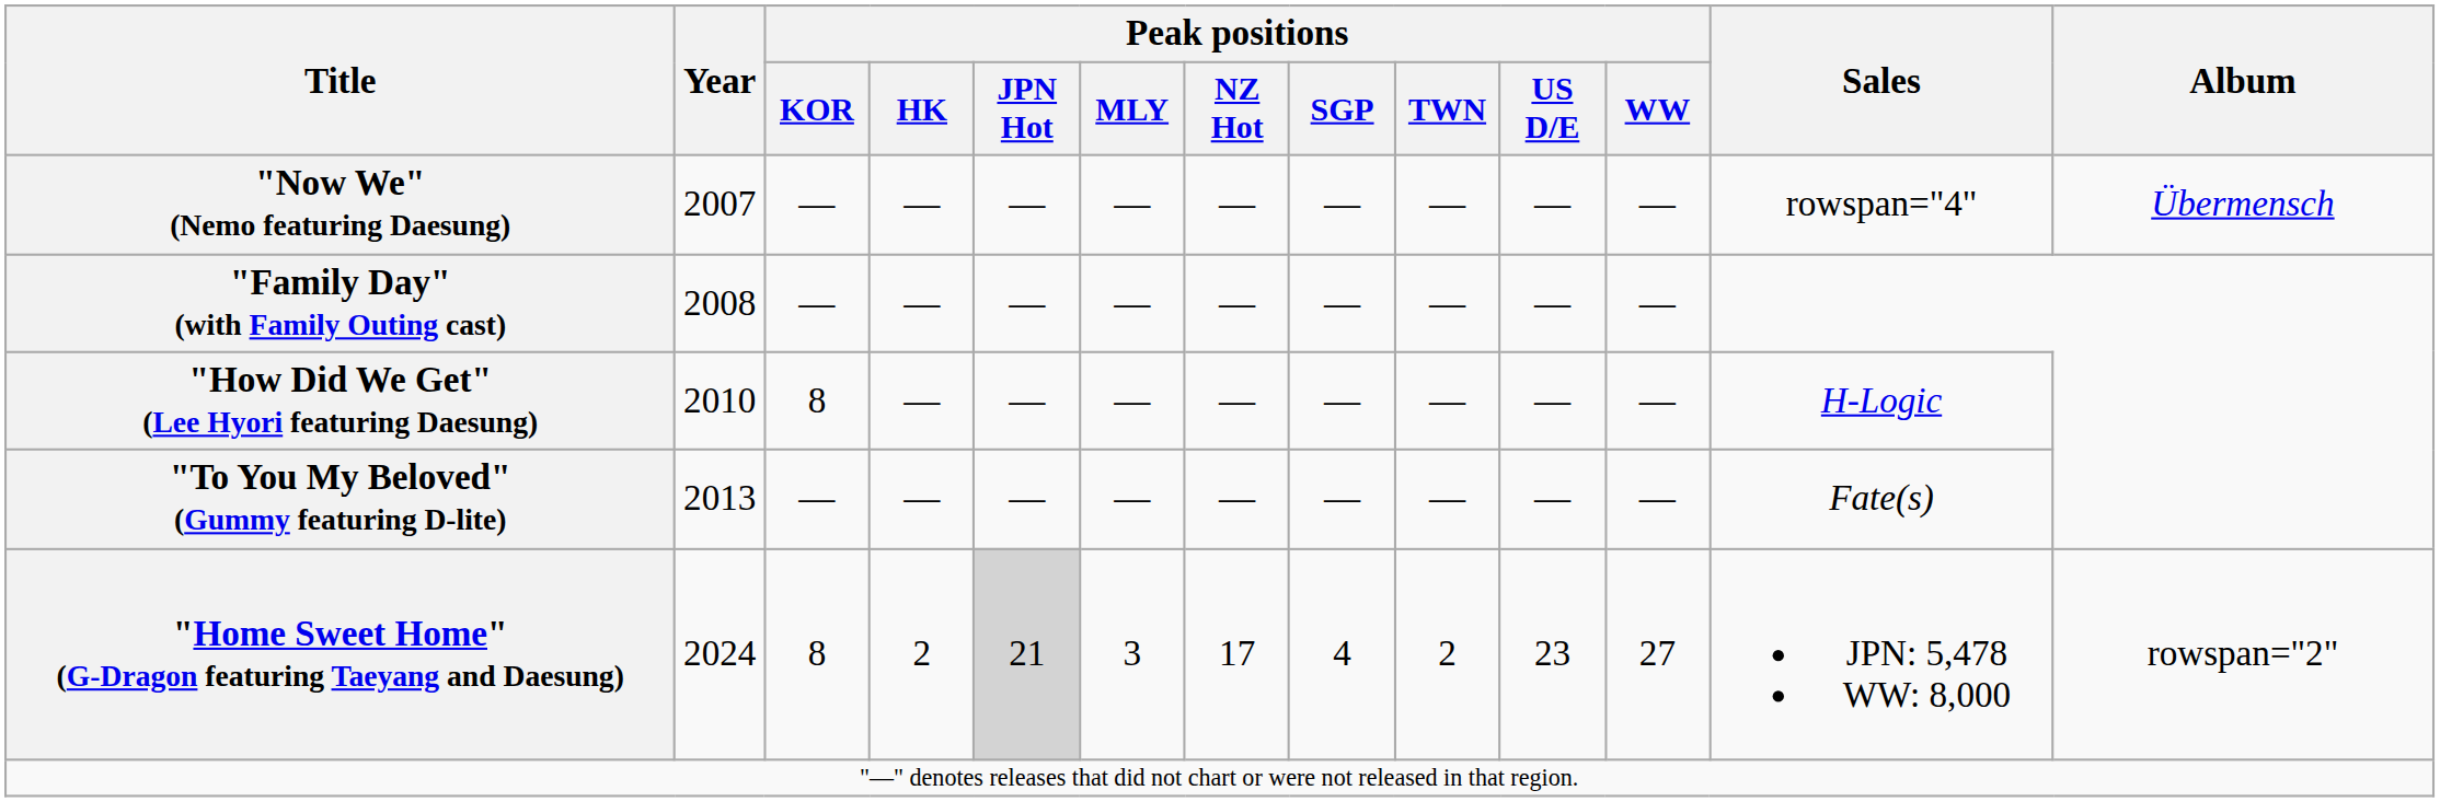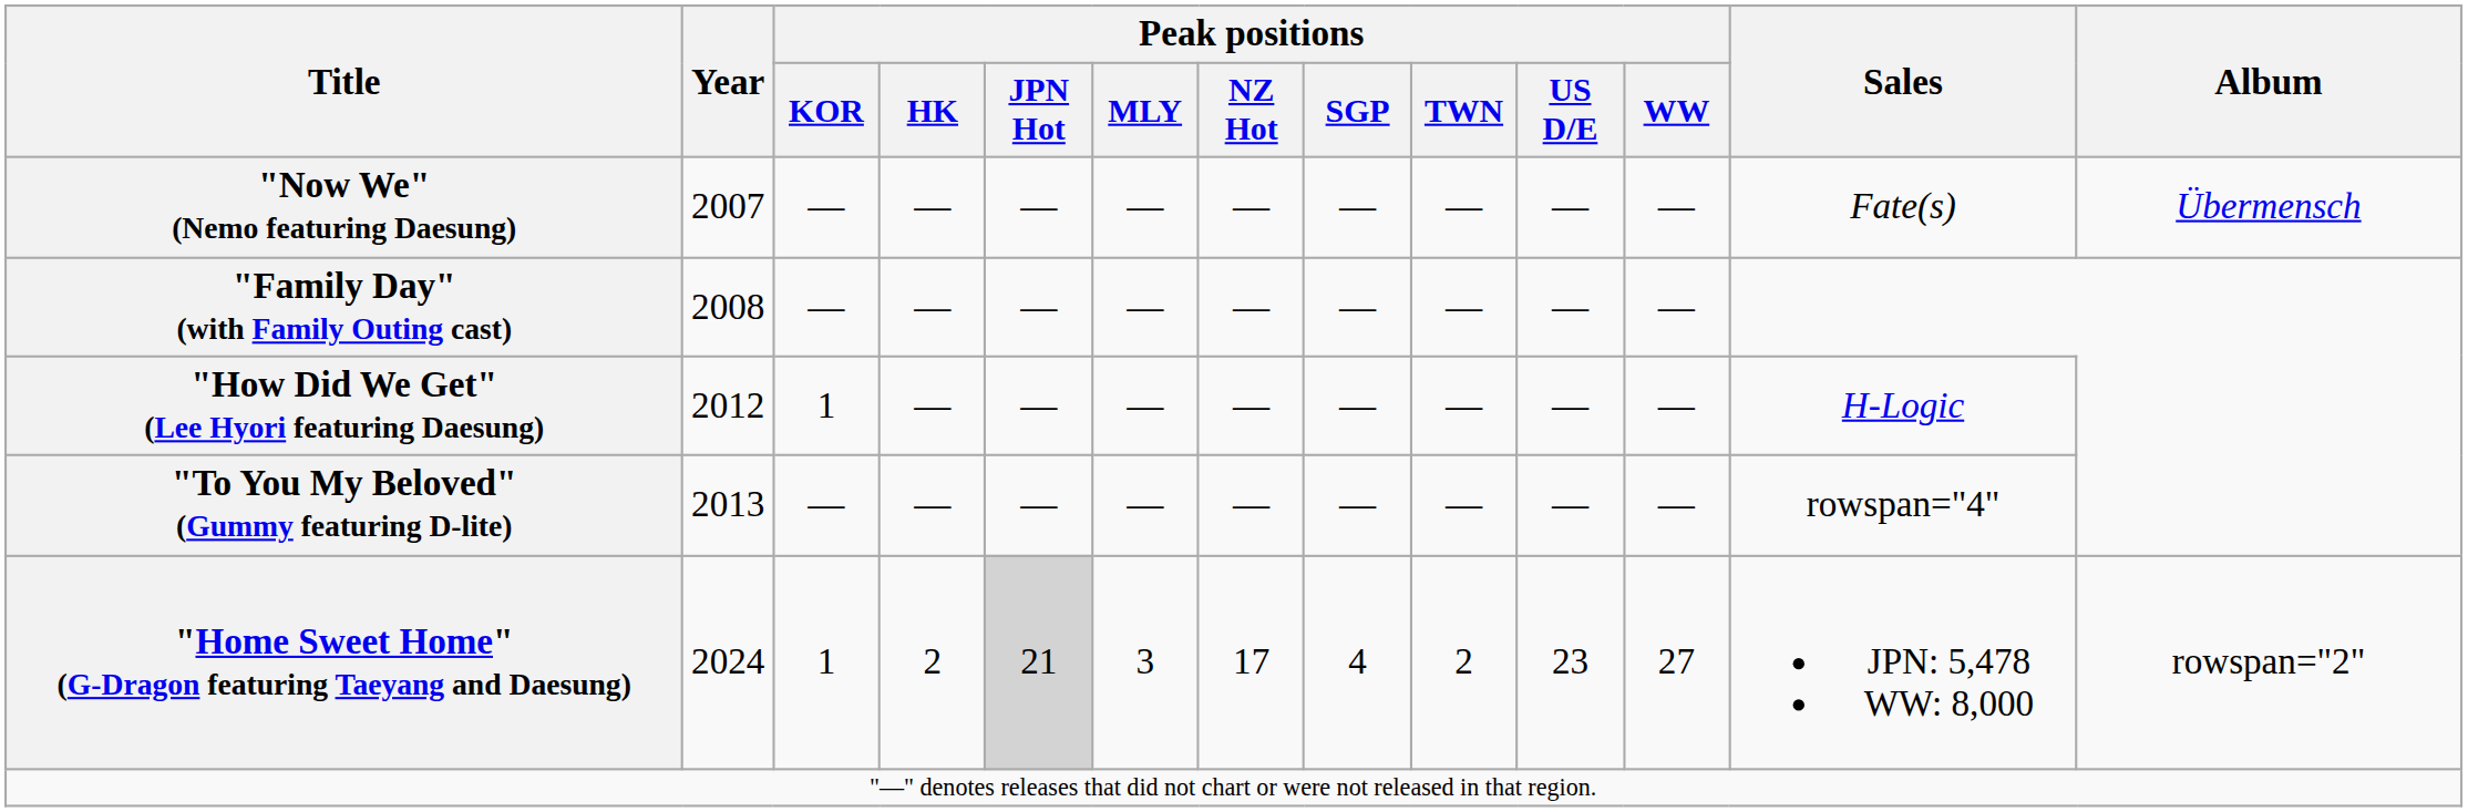"Now We" (Nemo featuring Daesung) | Sales: rowspan="4" -> Fate(s)
"How Did We Get" (Lee Hyori featuring Daesung) | Year: 2010 -> 2012
"How Did We Get" (Lee Hyori featuring Daesung) | Peak positions / KOR: 8 -> 1
"To You My Beloved" (Gummy featuring D-lite) | Sales: Fate(s) -> rowspan="4"
"Home Sweet Home" (G-Dragon featuring Taeyang and Daesung) | Peak positions / KOR: 8 -> 1
